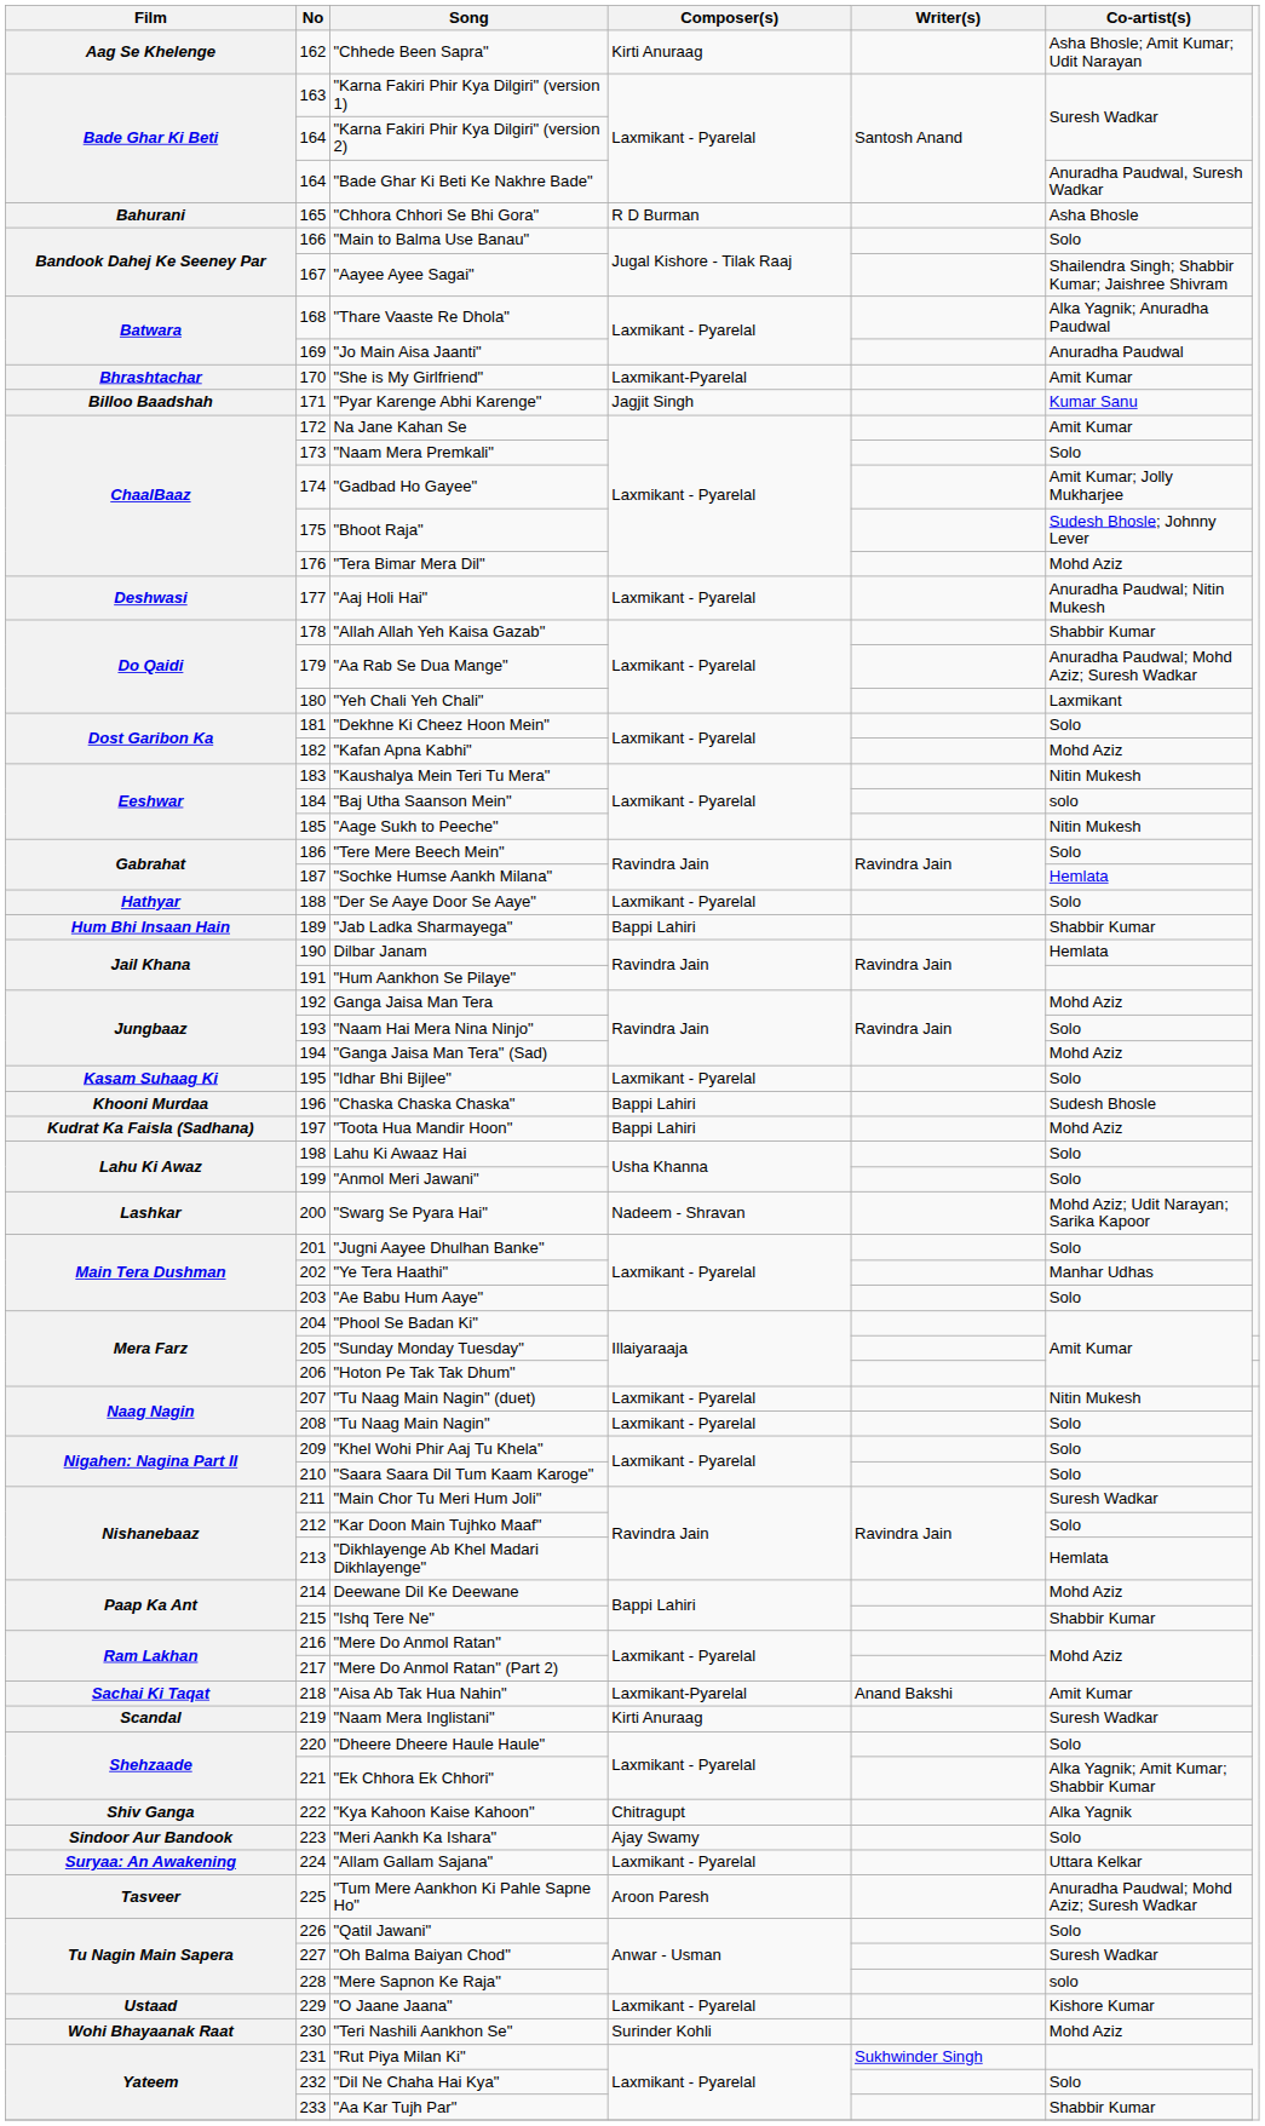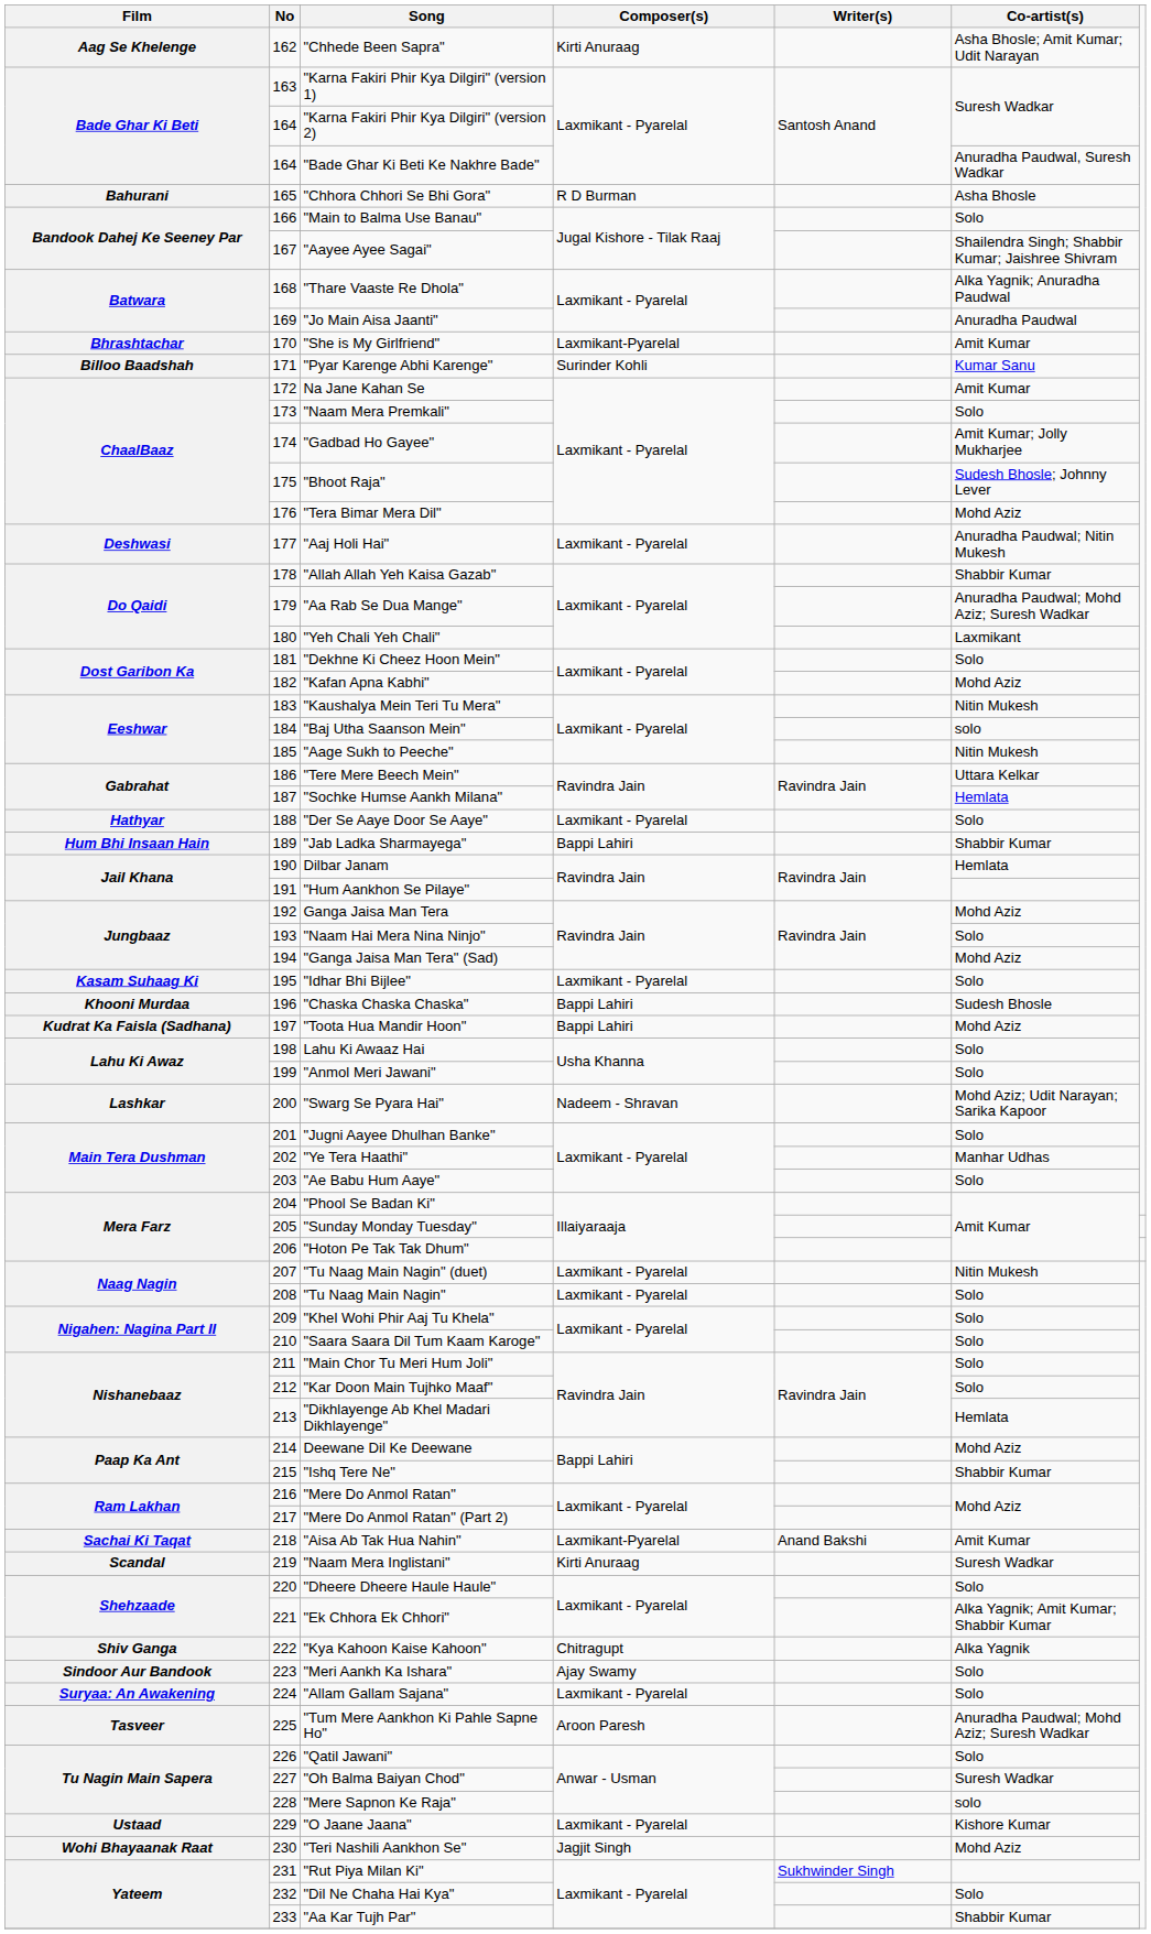"Pyar Karenge Abhi Karenge" | Composer(s): Jagjit Singh -> Surinder Kohli
"Tere Mere Beech Mein" | Co-artist(s): Solo -> Uttara Kelkar
"Main Chor Tu Meri Hum Joli" | Co-artist(s): Suresh Wadkar -> Solo
"Allam Gallam Sajana" | Co-artist(s): Uttara Kelkar -> Solo
"Teri Nashili Aankhon Se" | Composer(s): Surinder Kohli -> Jagjit Singh
